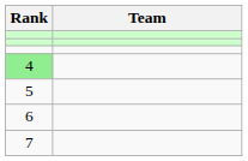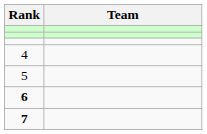row 5 | Rank: lightgreen background -> no background
row 7 | Rank: normal -> bold
row 8 | Rank: normal -> bold
